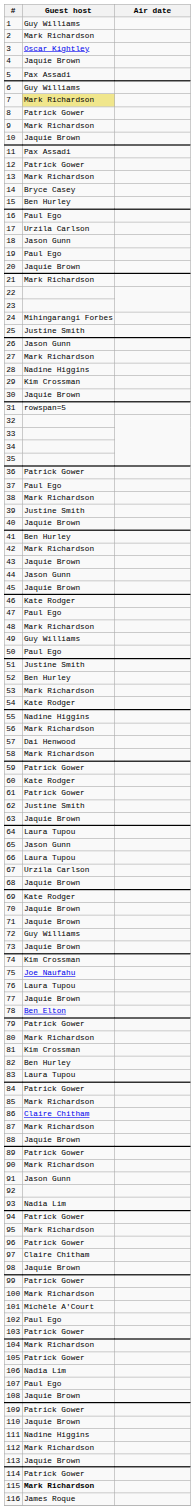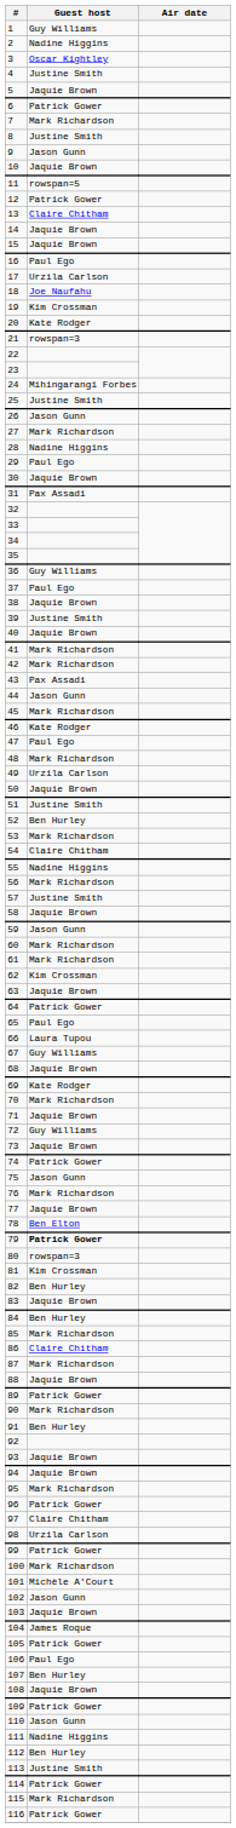2 | Guest host: Mark Richardson -> Nadine Higgins
4 | Guest host: Jaquie Brown -> Justine Smith
5 | Guest host: Pax Assadi -> Jaquie Brown
6 | Guest host: Guy Williams -> Patrick Gower
7 | Guest host: khaki background -> no background
8 | Guest host: Patrick Gower -> Justine Smith
9 | Guest host: Mark Richardson -> Jason Gunn
11 | Guest host: Pax Assadi -> rowspan=5
13 | Guest host: Mark Richardson -> Claire Chitham
14 | Guest host: Bryce Casey -> Jaquie Brown
15 | Guest host: Ben Hurley -> Jaquie Brown
18 | Guest host: Jason Gunn -> Joe Naufahu
19 | Guest host: Paul Ego -> Kim Crossman
20 | Guest host: Jaquie Brown -> Kate Rodger
21 | Guest host: Mark Richardson -> rowspan=3
29 | Guest host: Kim Crossman -> Paul Ego
31 | Guest host: rowspan=5 -> Pax Assadi
36 | Guest host: Patrick Gower -> Guy Williams
38 | Guest host: Mark Richardson -> Jaquie Brown
41 | Guest host: Ben Hurley -> Mark Richardson
43 | Guest host: Jaquie Brown -> Pax Assadi
45 | Guest host: Jaquie Brown -> Mark Richardson
49 | Guest host: Guy Williams -> Urzila Carlson
50 | Guest host: Paul Ego -> Jaquie Brown
54 | Guest host: Kate Rodger -> Claire Chitham
57 | Guest host: Dai Henwood -> Justine Smith
58 | Guest host: Mark Richardson -> Jaquie Brown
59 | Guest host: Patrick Gower -> Jason Gunn
60 | Guest host: Kate Rodger -> Mark Richardson
61 | Guest host: Patrick Gower -> Mark Richardson
62 | Guest host: Justine Smith -> Kim Crossman
64 | Guest host: Laura Tupou -> Patrick Gower
65 | Guest host: Jason Gunn -> Paul Ego
67 | Guest host: Urzila Carlson -> Guy Williams
70 | Guest host: Jaquie Brown -> Mark Richardson
74 | Guest host: Kim Crossman -> Patrick Gower
75 | Guest host: Joe Naufahu -> Jason Gunn
76 | Guest host: Laura Tupou -> Mark Richardson
79 | Guest host: normal -> bold
80 | Guest host: Mark Richardson -> rowspan=3
83 | Guest host: Laura Tupou -> Jaquie Brown
84 | Guest host: Patrick Gower -> Ben Hurley
91 | Guest host: Jason Gunn -> Ben Hurley
93 | Guest host: Nadia Lim -> Jaquie Brown
94 | Guest host: Patrick Gower -> Jaquie Brown
98 | Guest host: Jaquie Brown -> Urzila Carlson
102 | Guest host: Paul Ego -> Jason Gunn
103 | Guest host: Patrick Gower -> Jaquie Brown
104 | Guest host: Mark Richardson -> James Roque
106 | Guest host: Nadia Lim -> Paul Ego
107 | Guest host: Paul Ego -> Ben Hurley
110 | Guest host: Jaquie Brown -> Jason Gunn
112 | Guest host: Mark Richardson -> Ben Hurley
113 | Guest host: Jaquie Brown -> Justine Smith
115 | Guest host: bold -> normal
116 | Guest host: James Roque -> Patrick Gower
